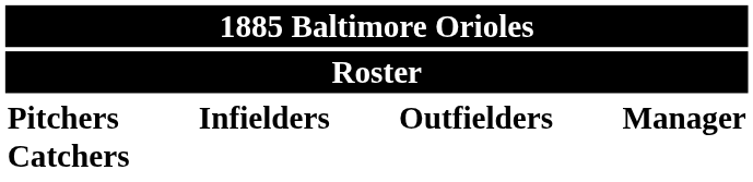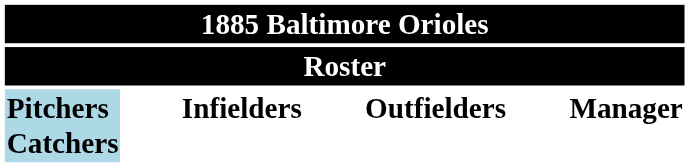Pitchers Catchers | column 1: no background -> lightblue background
